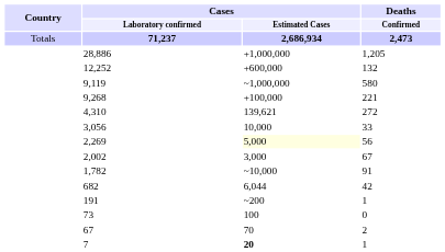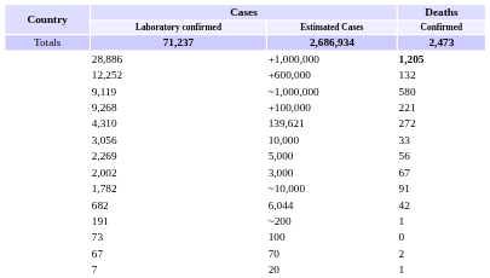28,886 | Deaths / Confirmed: normal -> bold
2,269 | Cases / Estimated Cases: lightyellow background -> no background
7 | Cases / Estimated Cases: bold -> normal
